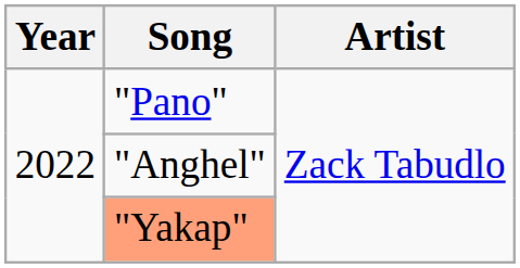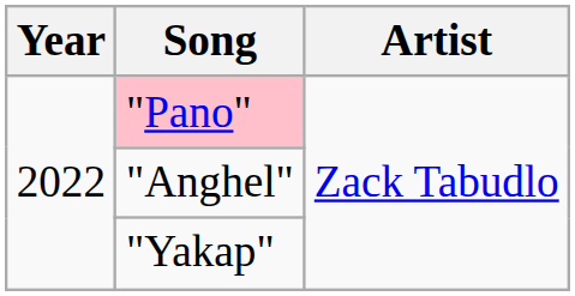"Pano" | Song: no background -> pink background
"Yakap" | Song: lightsalmon background -> no background
